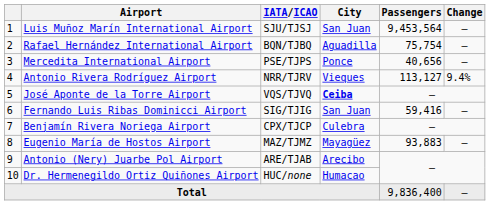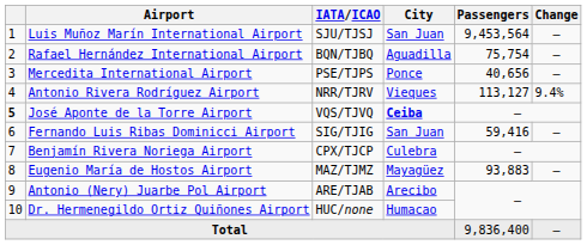José Aponte de la Torre Airport | column 1: normal -> bold
